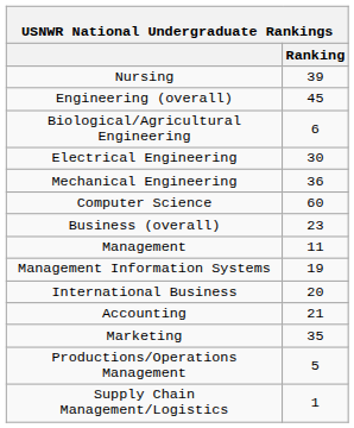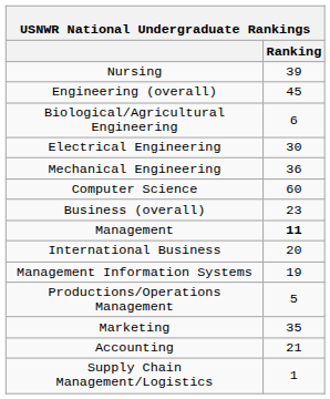Management | Ranking: normal -> bold
rows swapped: Management Information Systems <-> International Business
rows swapped: Accounting <-> Productions/Operations Management
